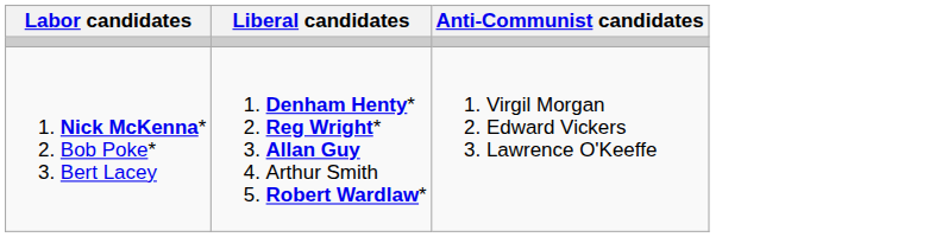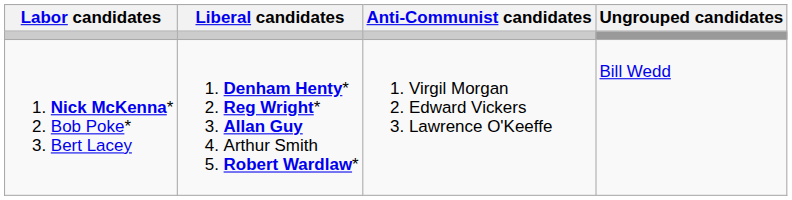+ column: Ungrouped candidates | Bill Wedd
